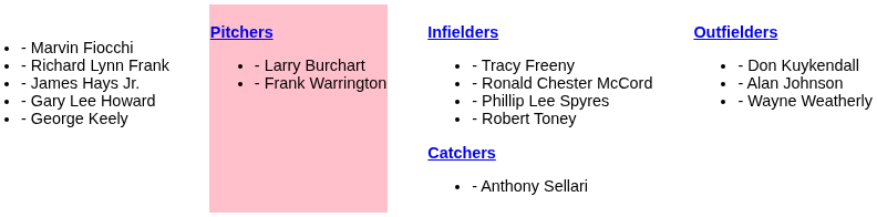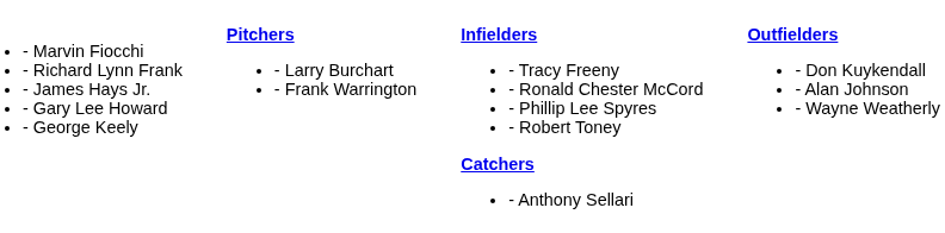row 1 | column 2: pink background -> no background
